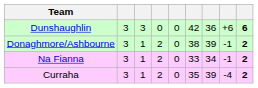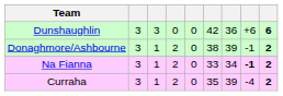Na Fianna | column 8: normal -> bold
